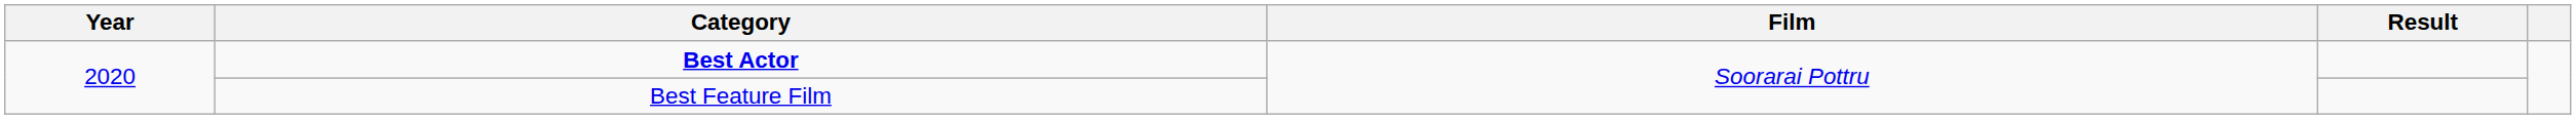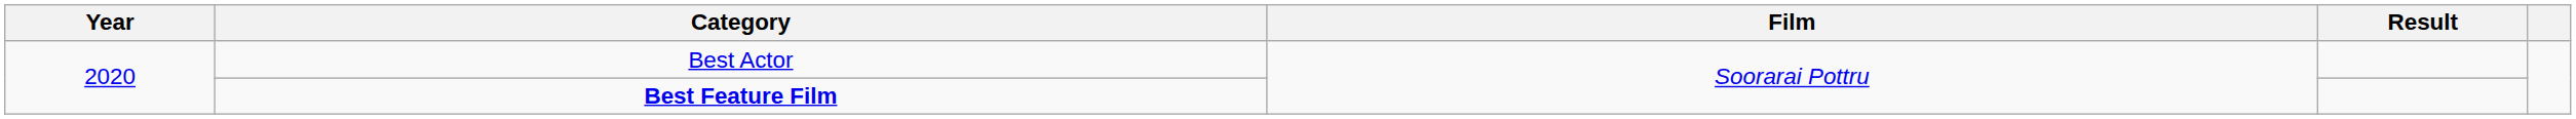Best Actor | Category: bold -> normal
Best Feature Film | Category: normal -> bold
